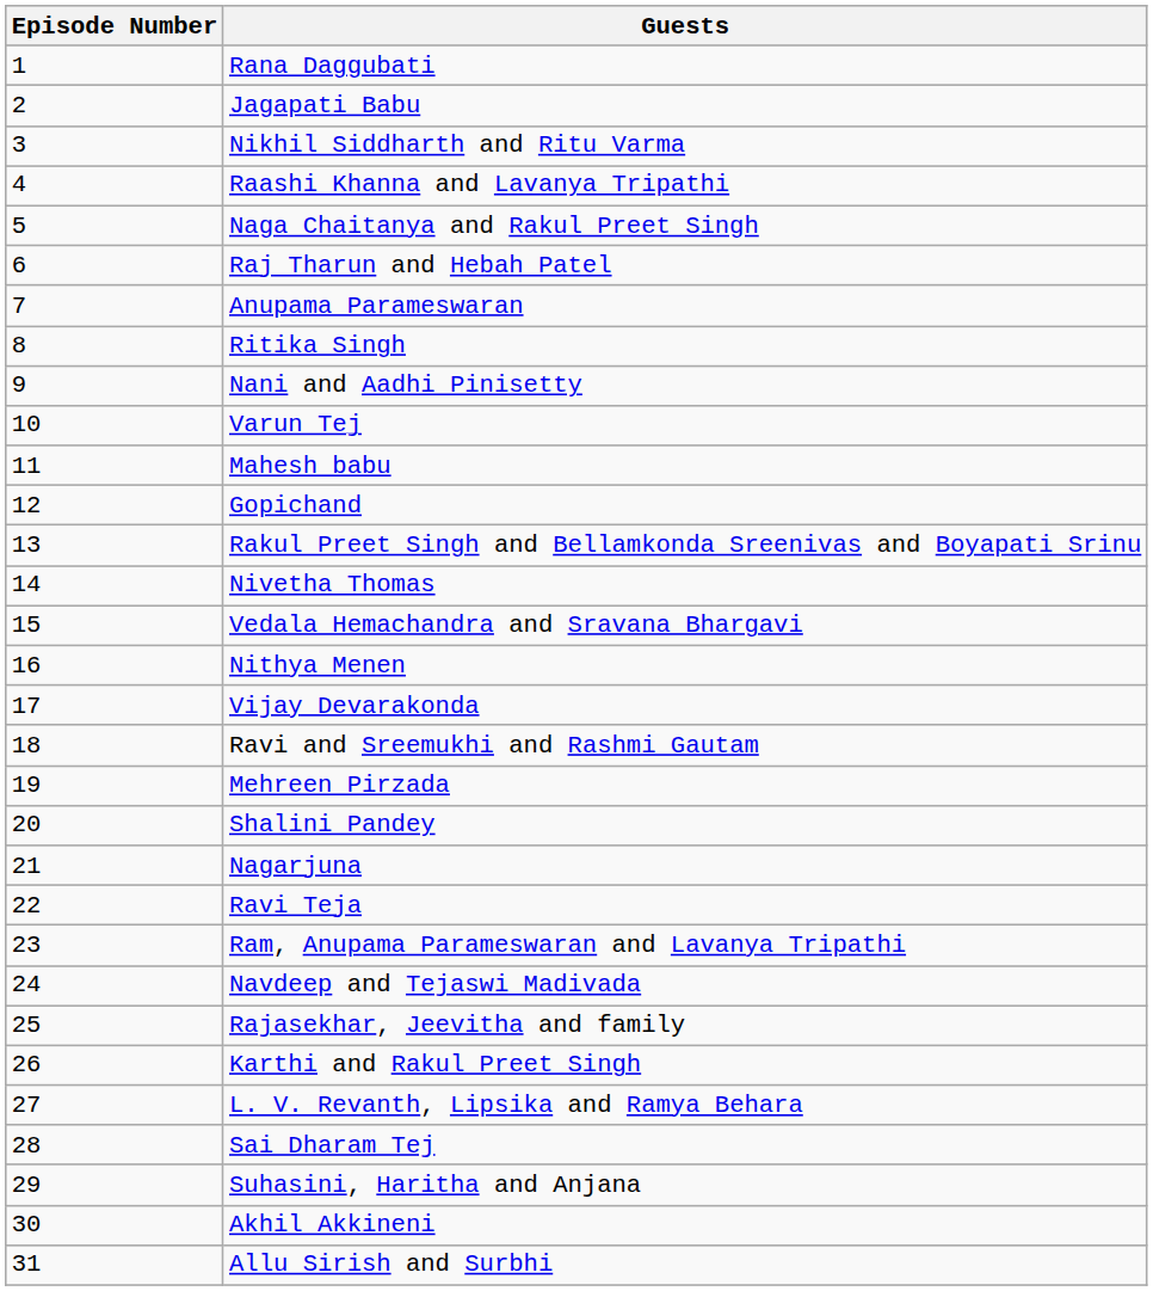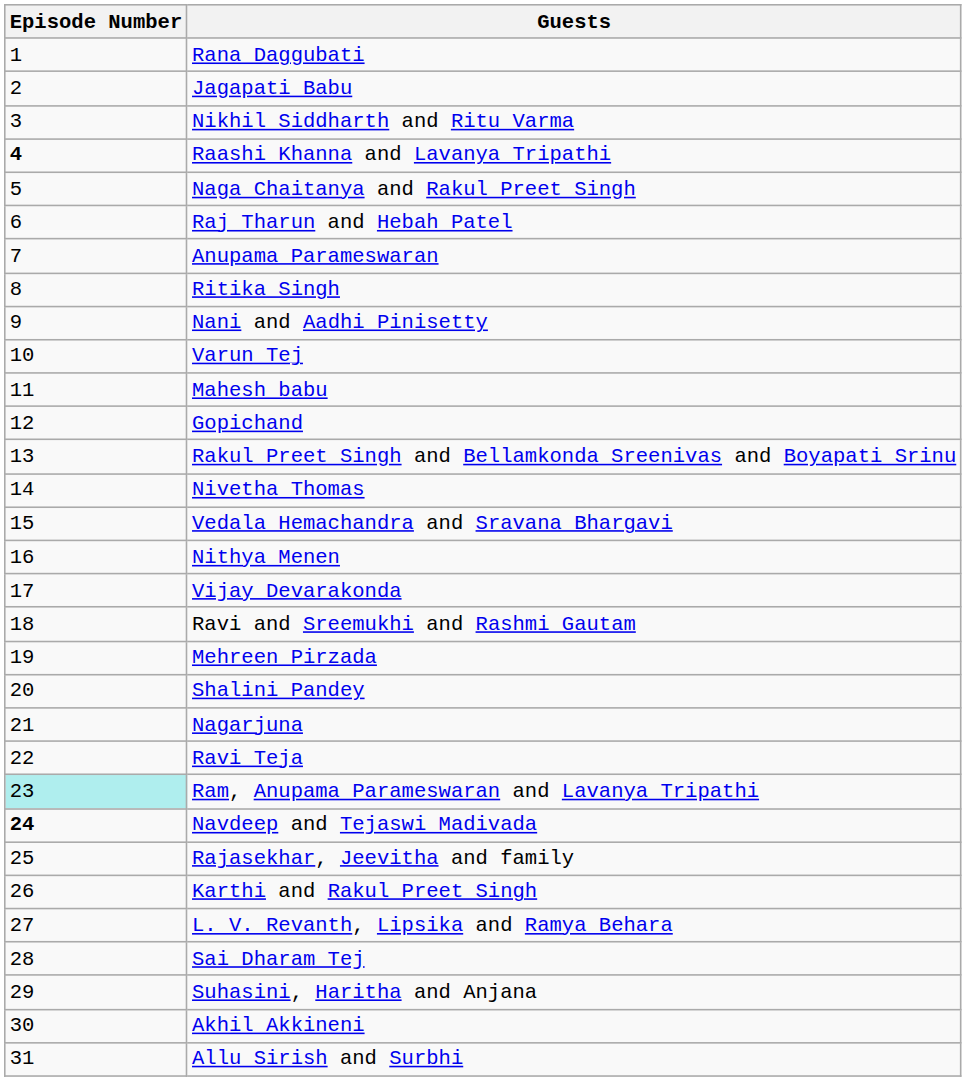Raashi Khanna and Lavanya Tripathi | Episode Number: normal -> bold
Ram, Anupama Parameswaran and Lavanya Tripathi | Episode Number: no background -> paleturquoise background
Navdeep and Tejaswi Madivada | Episode Number: normal -> bold
